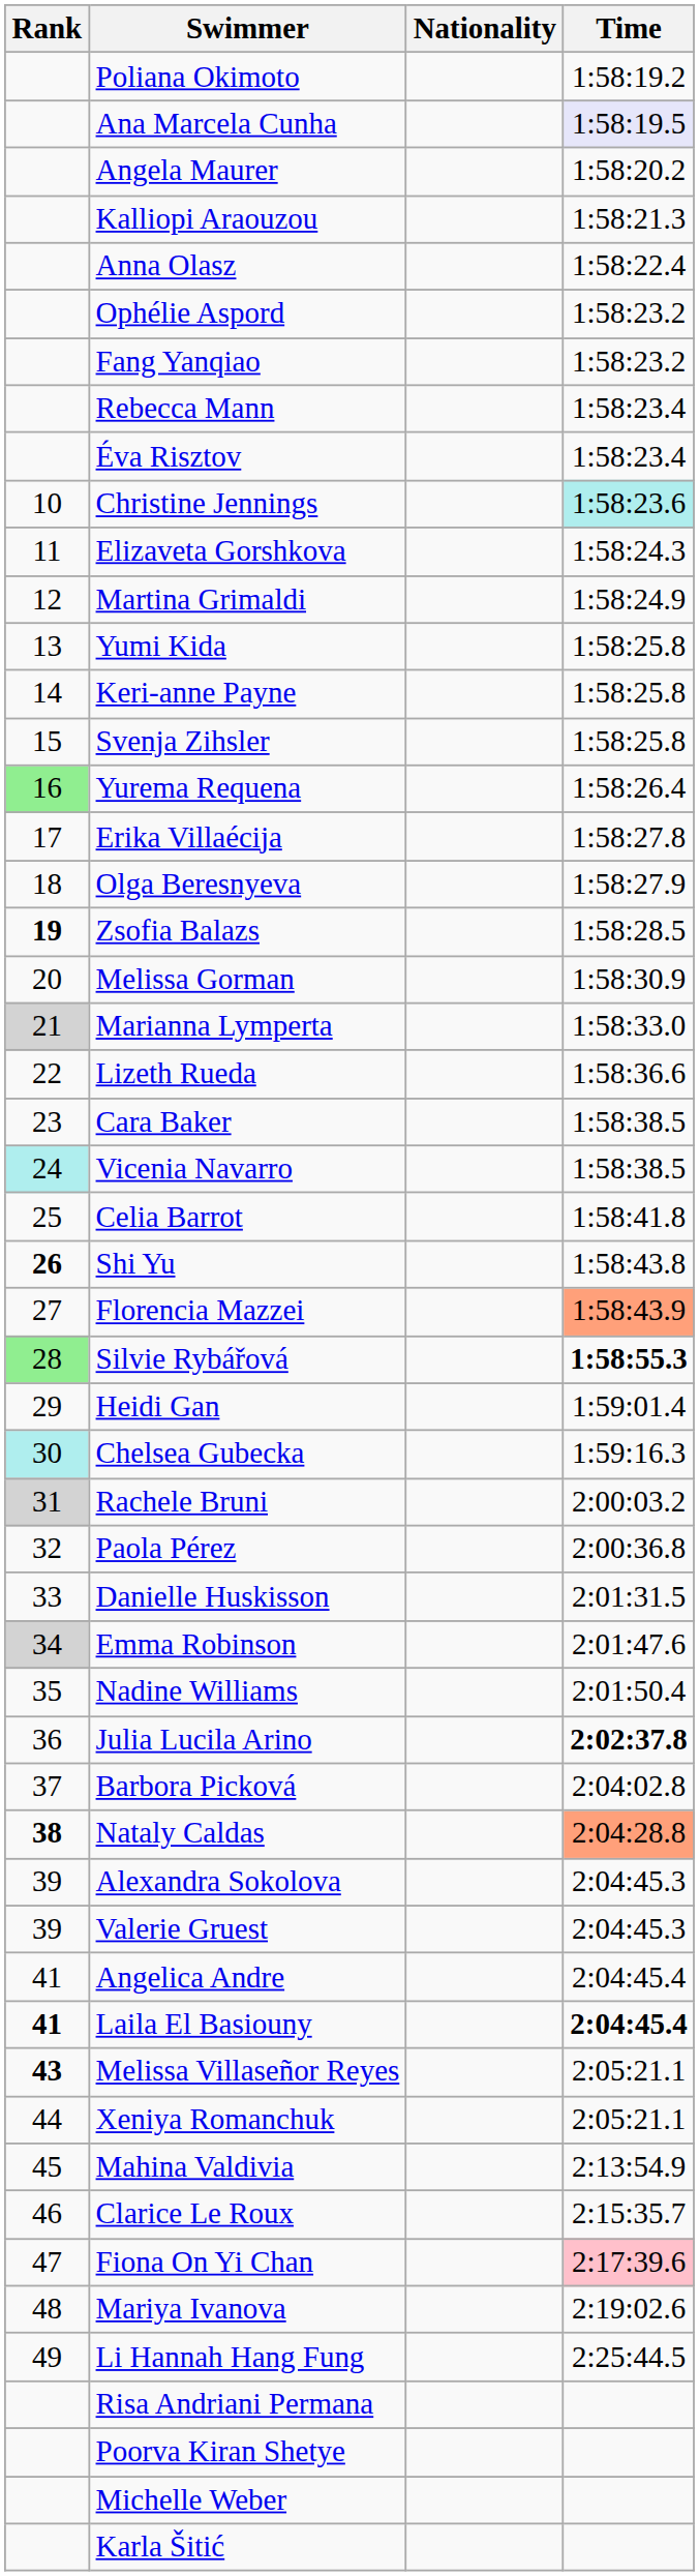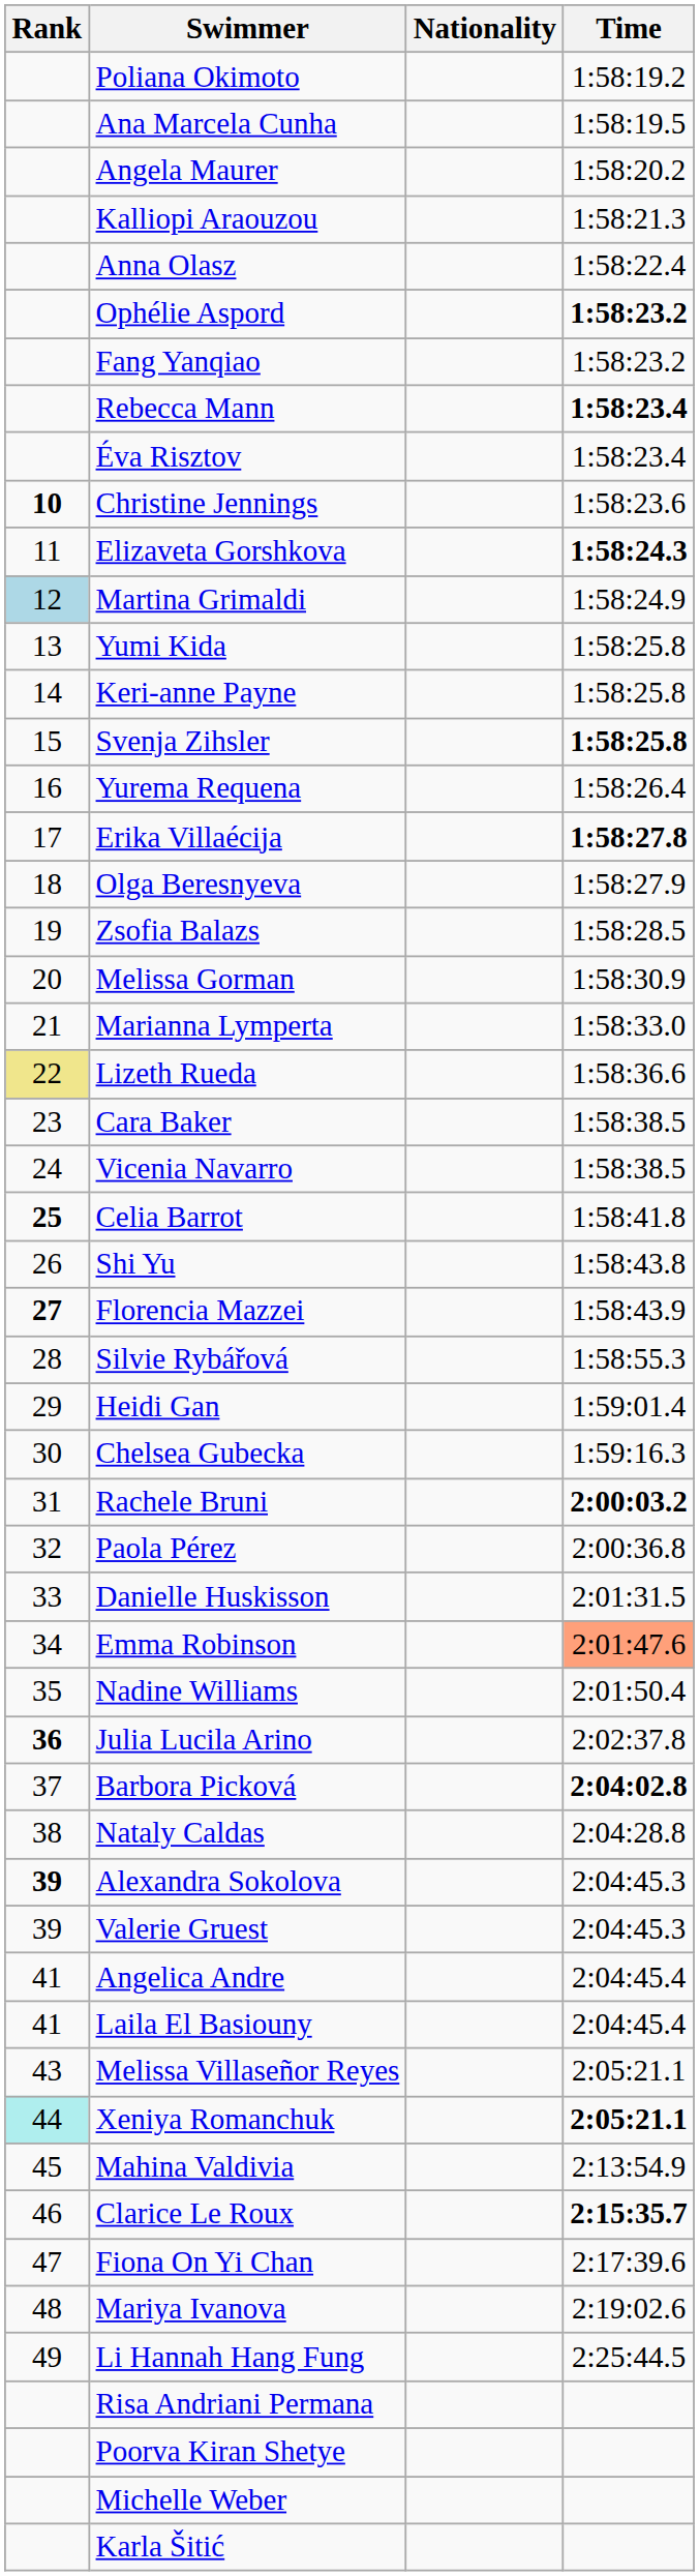Ana Marcela Cunha | Time: lavender background -> no background
Ophélie Aspord | Time: normal -> bold
Rebecca Mann | Time: normal -> bold
Christine Jennings | Rank: normal -> bold
Christine Jennings | Time: paleturquoise background -> no background
Elizaveta Gorshkova | Time: normal -> bold
Martina Grimaldi | Rank: no background -> lightblue background
Svenja Zihsler | Time: normal -> bold
Yurema Requena | Rank: lightgreen background -> no background
Erika Villaécija | Time: normal -> bold
Zsofia Balazs | Rank: bold -> normal
Marianna Lymperta | Rank: lightgrey background -> no background
Lizeth Rueda | Rank: no background -> khaki background
Vicenia Navarro | Rank: paleturquoise background -> no background
Celia Barrot | Rank: normal -> bold
Shi Yu | Rank: bold -> normal
Florencia Mazzei | Rank: normal -> bold
Florencia Mazzei | Time: lightsalmon background -> no background
Silvie Rybářová | Rank: lightgreen background -> no background
Silvie Rybářová | Time: bold -> normal
Chelsea Gubecka | Rank: paleturquoise background -> no background
Rachele Bruni | Rank: lightgrey background -> no background
Rachele Bruni | Time: normal -> bold
Emma Robinson | Rank: lightgrey background -> no background
Emma Robinson | Time: no background -> lightsalmon background
Julia Lucila Arino | Rank: normal -> bold
Julia Lucila Arino | Time: bold -> normal
Barbora Picková | Time: normal -> bold
Nataly Caldas | Rank: bold -> normal
Nataly Caldas | Time: lightsalmon background -> no background
Alexandra Sokolova | Rank: normal -> bold
Laila El Basiouny | Rank: bold -> normal
Laila El Basiouny | Time: bold -> normal
Melissa Villaseñor Reyes | Rank: bold -> normal
Xeniya Romanchuk | Rank: no background -> paleturquoise background
Xeniya Romanchuk | Time: normal -> bold
Clarice Le Roux | Time: normal -> bold
Fiona On Yi Chan | Time: pink background -> no background
